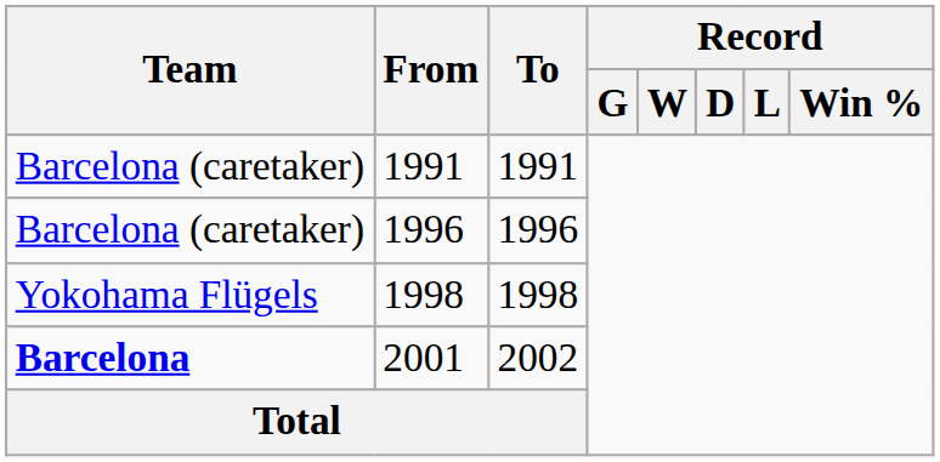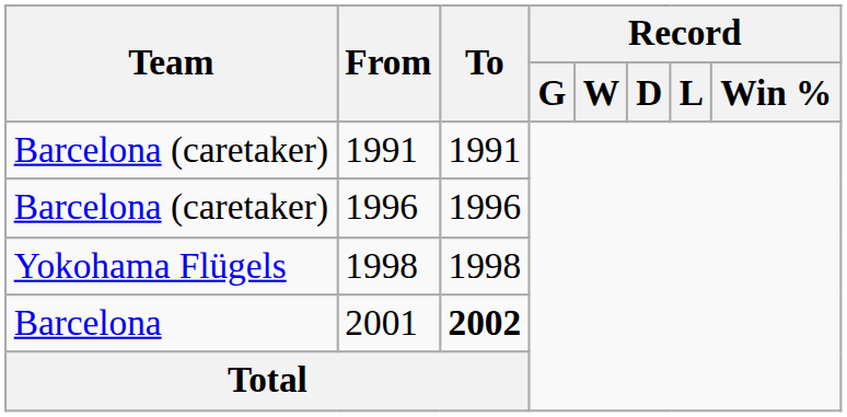2001 | Team: bold -> normal
2001 | To: normal -> bold
